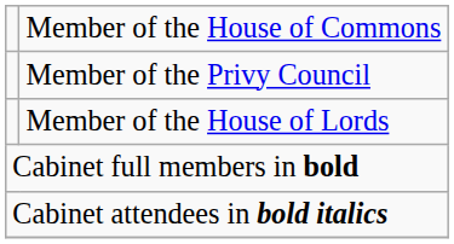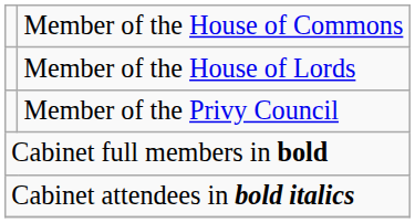rows swapped: Member of the House of Lords <-> Member of the Privy Council
